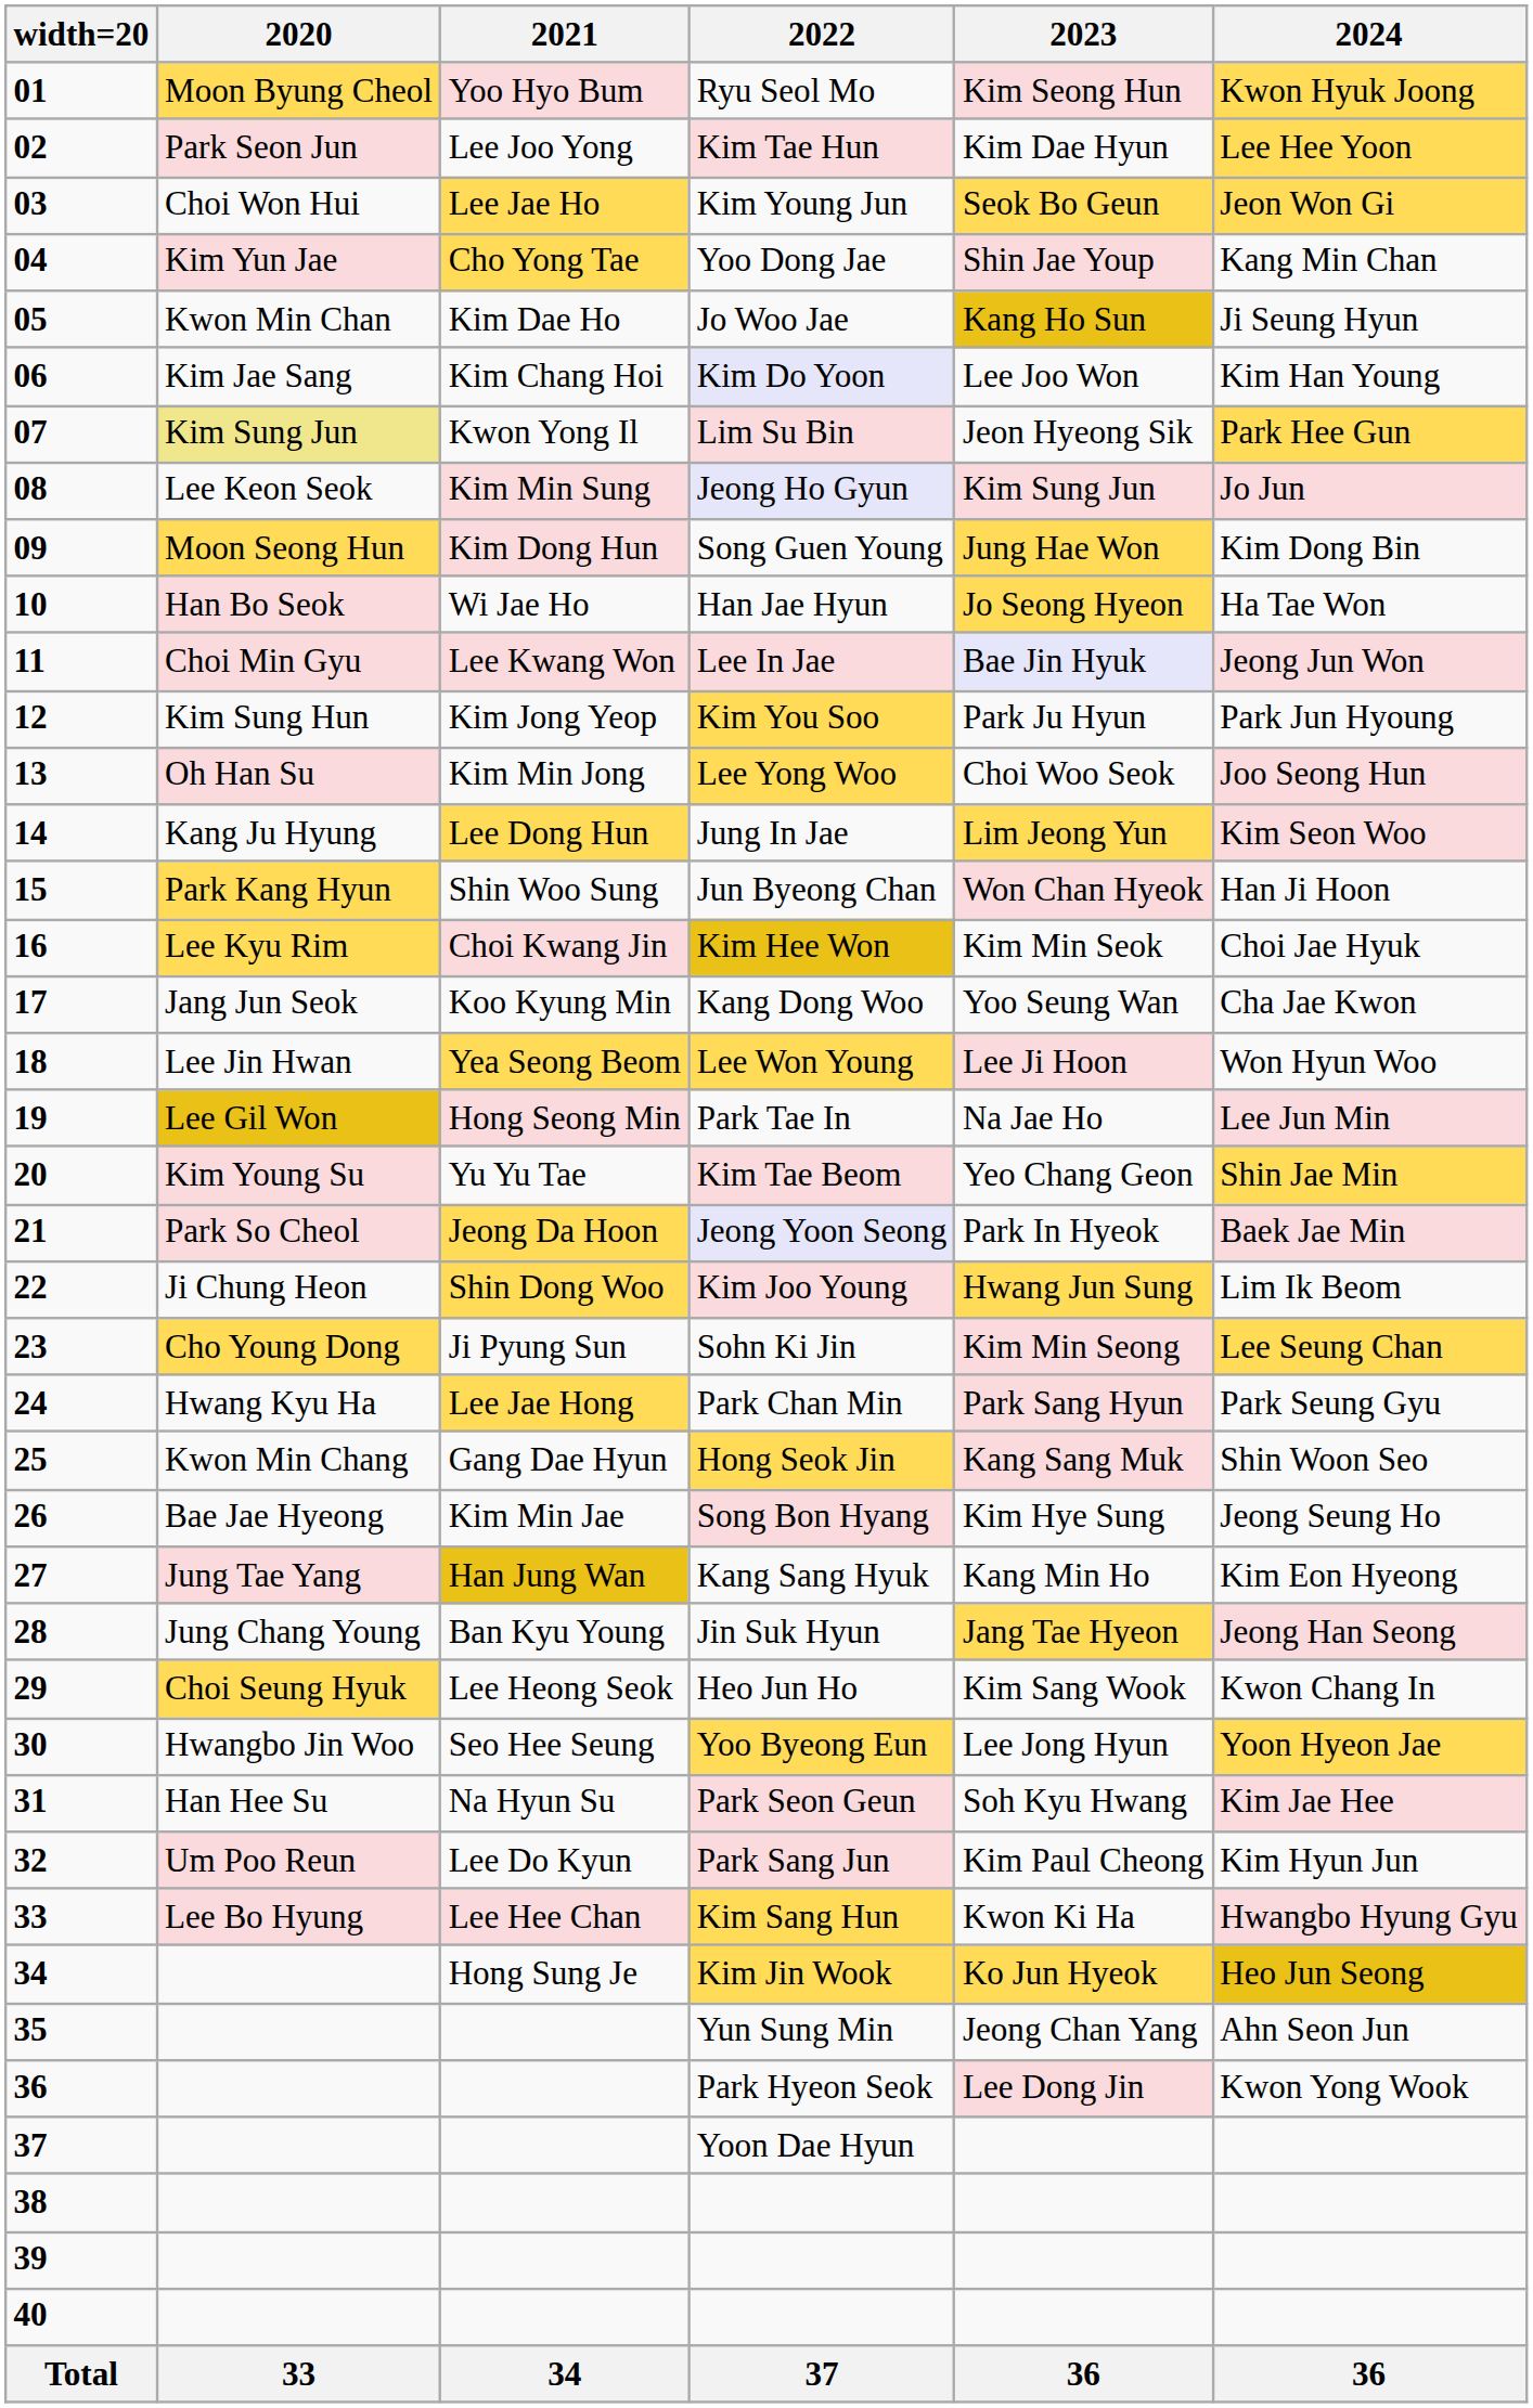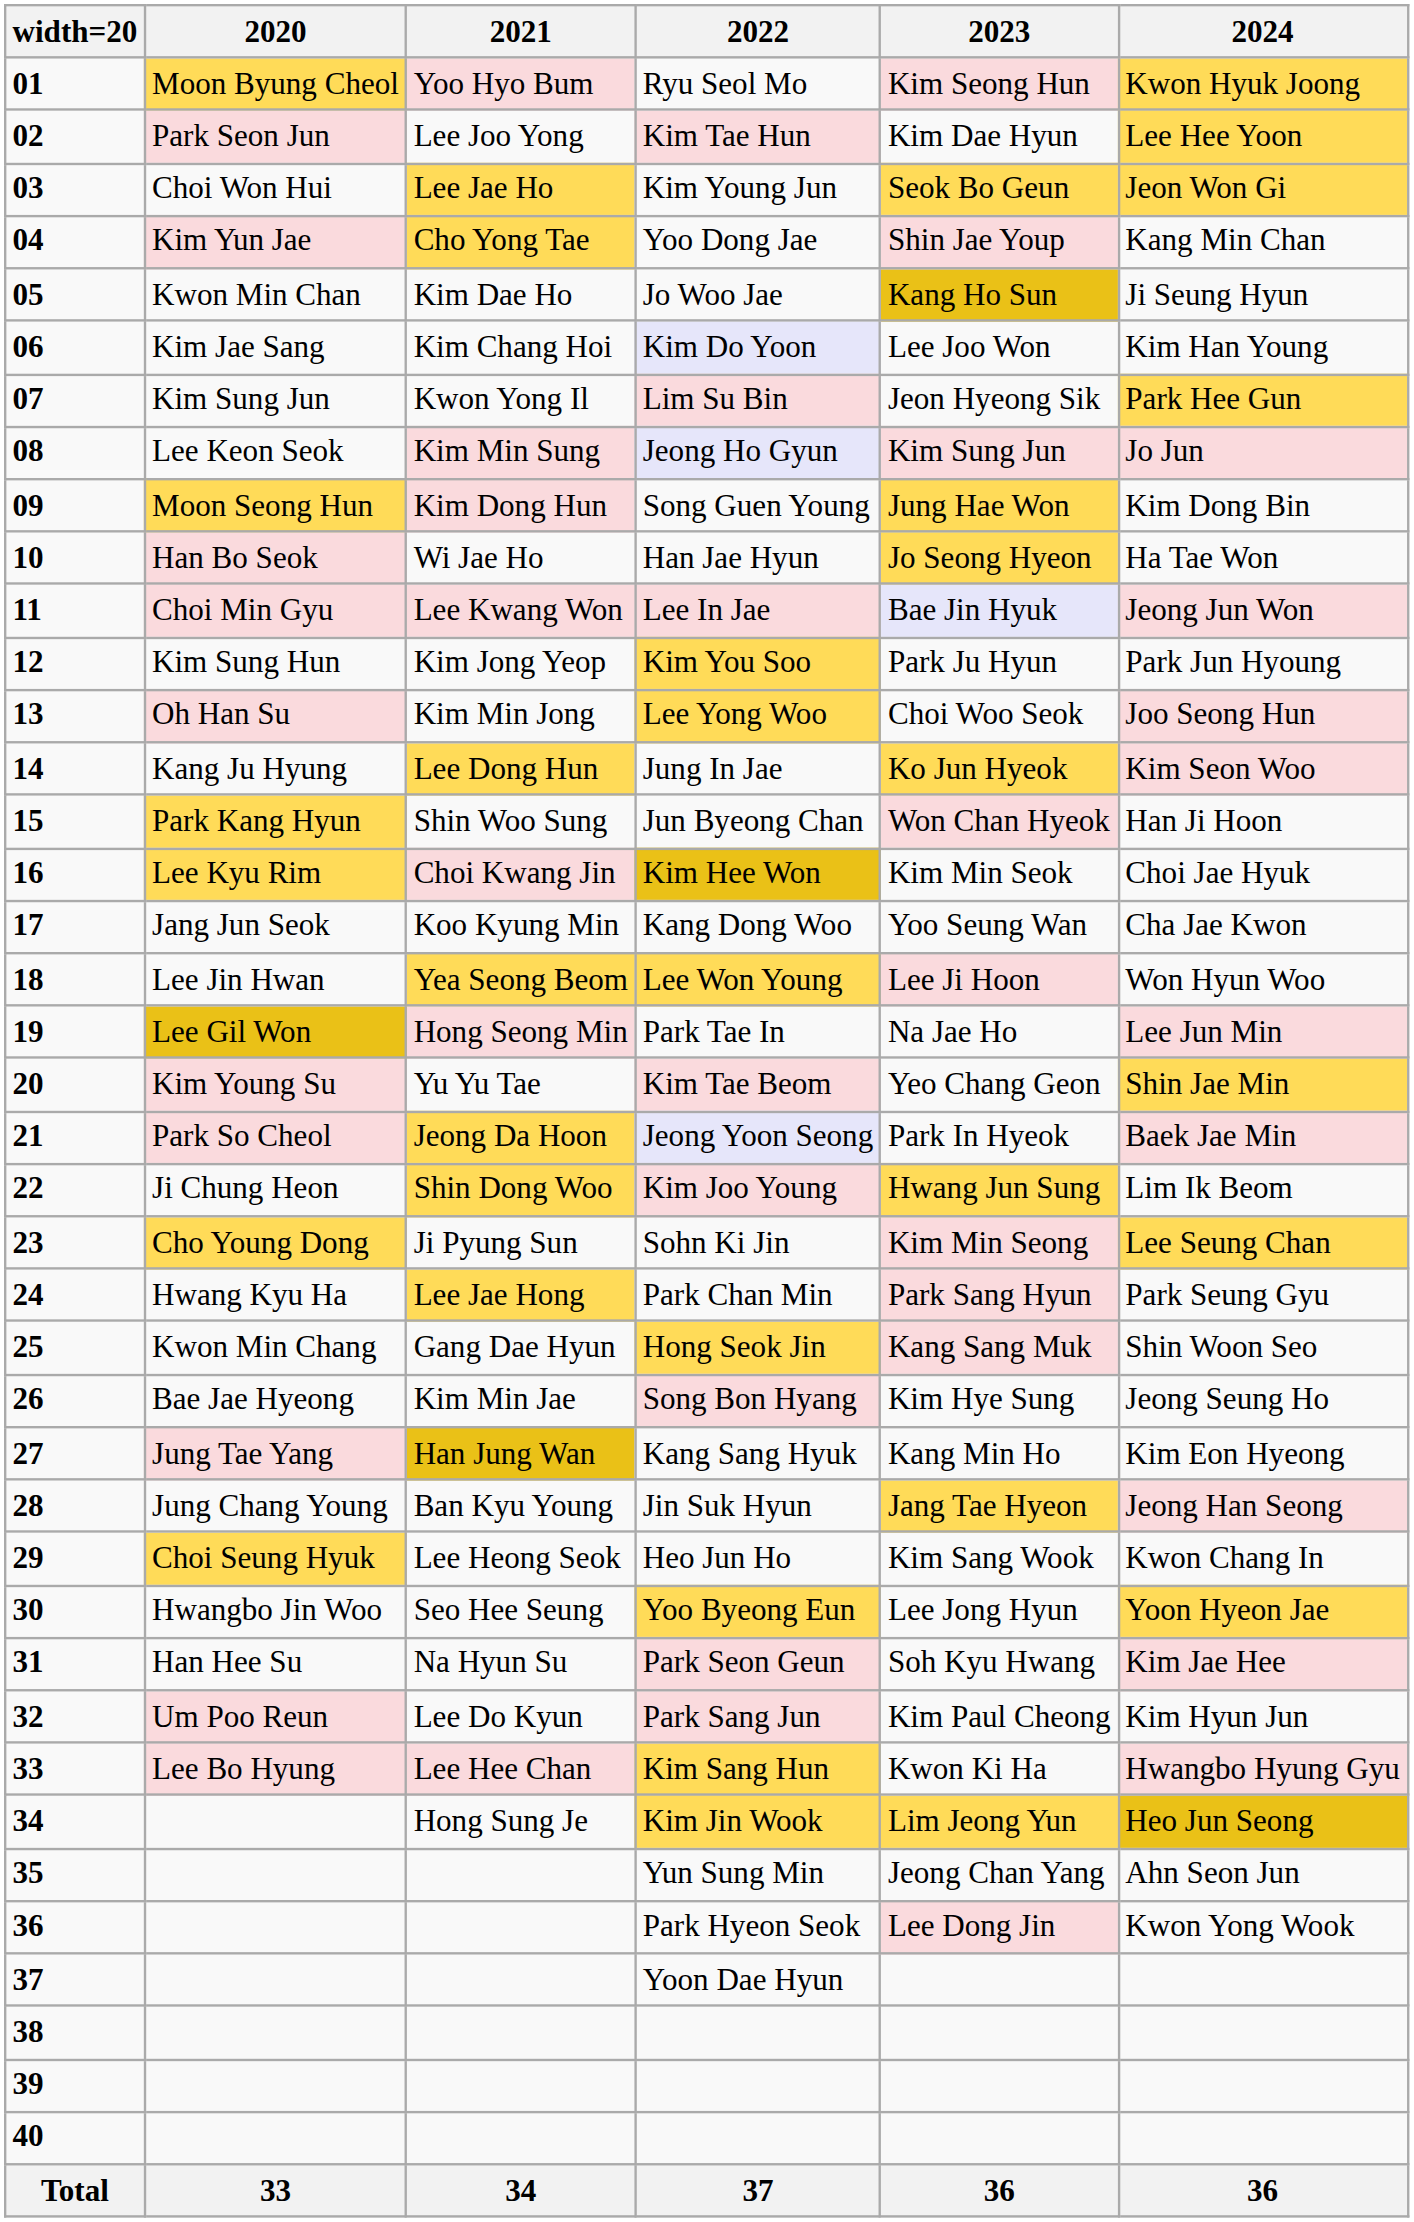Lim Su Bin | 2020: khaki background -> no background
Jung In Jae | 2023: Lim Jeong Yun -> Ko Jun Hyeok
Kim Jin Wook | 2023: Ko Jun Hyeok -> Lim Jeong Yun
